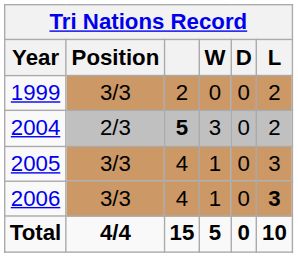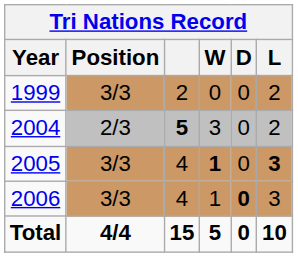2005 | W: normal -> bold
2005 | L: normal -> bold
2006 | D: normal -> bold
2006 | L: bold -> normal
